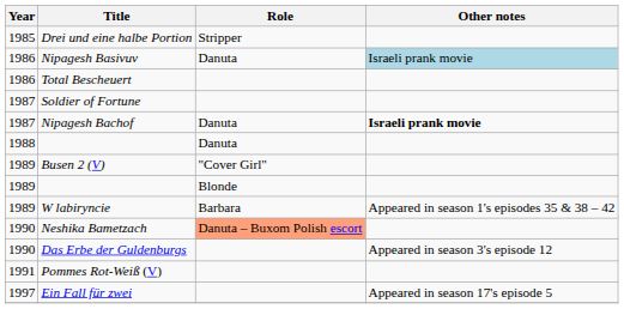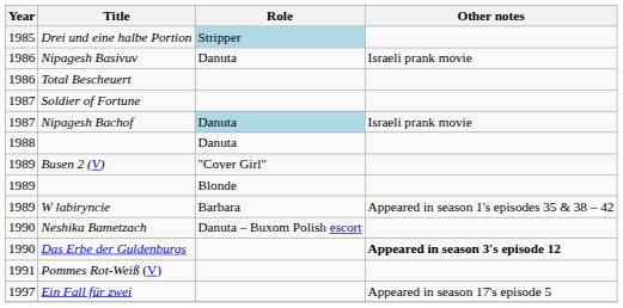Drei und eine halbe Portion | Role: no background -> lightblue background
Nipagesh Basivuv | Other notes: lightblue background -> no background
Nipagesh Bachof | Role: no background -> lightblue background
Nipagesh Bachof | Other notes: bold -> normal
Neshika Bametzach | Role: lightsalmon background -> no background
Das Erbe der Guldenburgs | Other notes: normal -> bold
